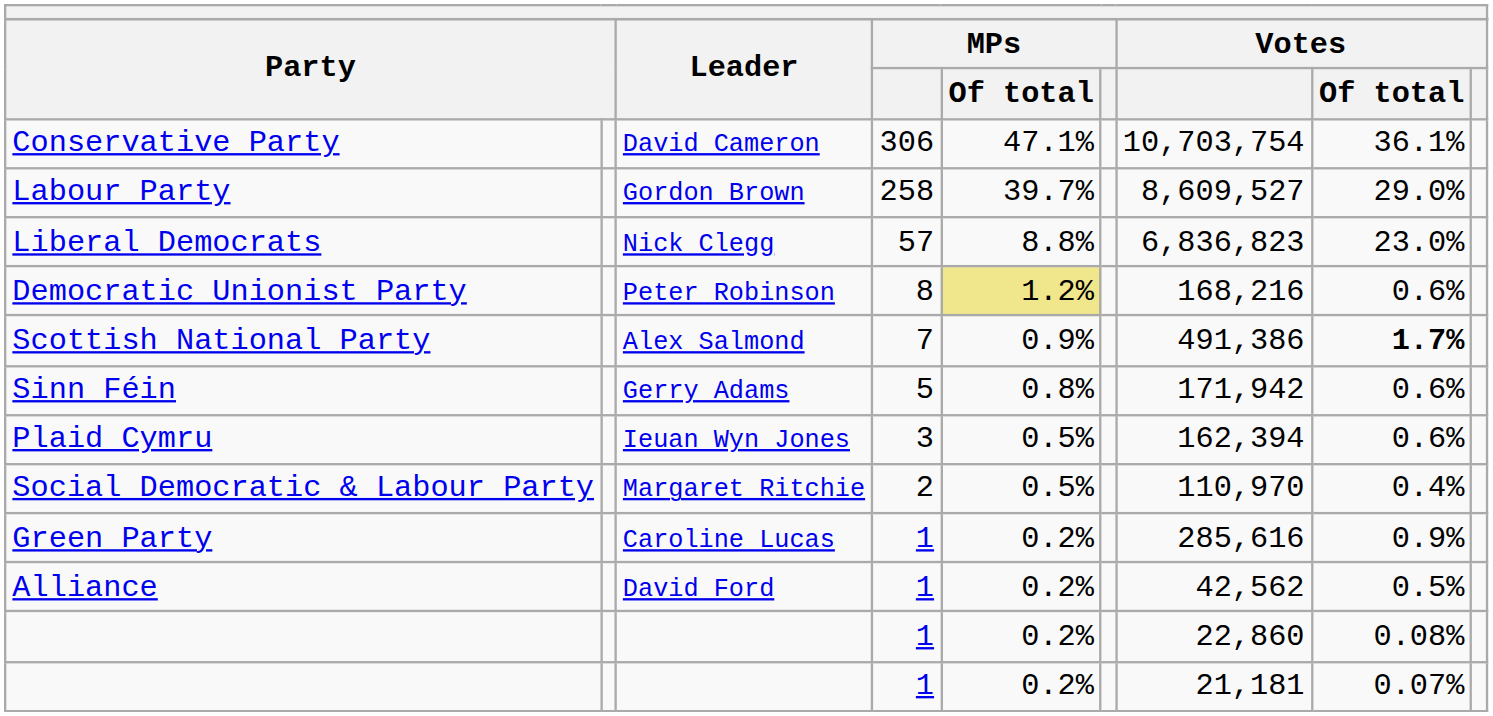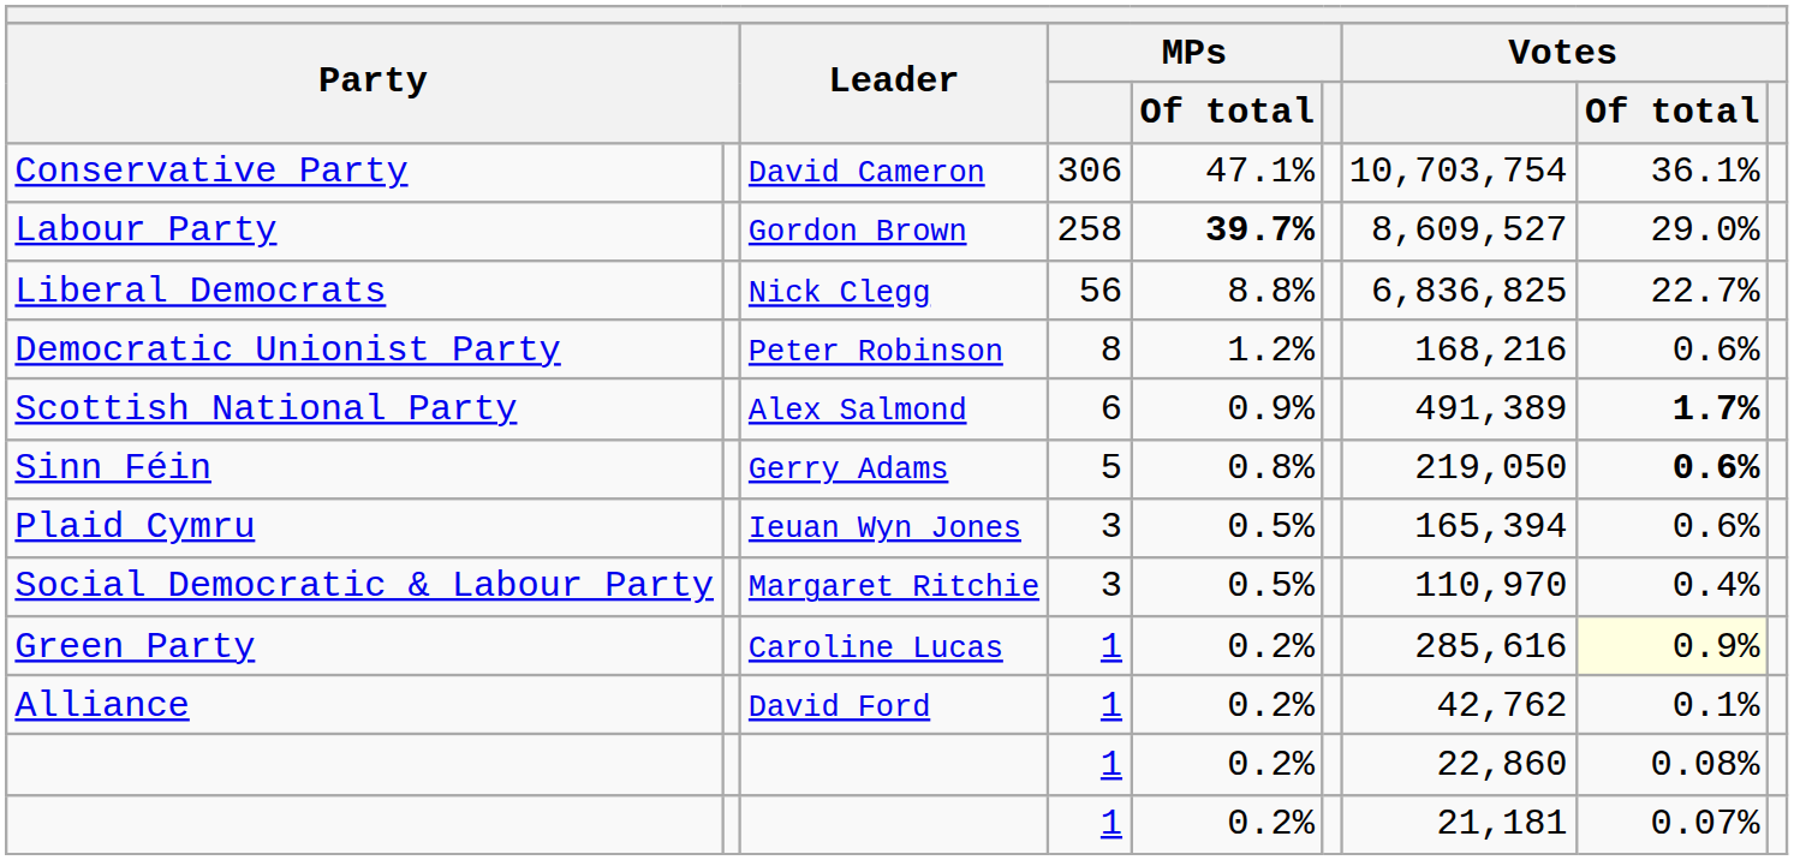Labour Party | MPs / Of total: normal -> bold
Liberal Democrats | column 4: 57 -> 56
Liberal Democrats | column 7: 6,836,823 -> 6,836,825
Liberal Democrats | Votes / Of total: 23.0% -> 22.7%
Democratic Unionist Party | MPs / Of total: khaki background -> no background
Scottish National Party | column 4: 7 -> 6
Scottish National Party | column 7: 491,386 -> 491,389
Sinn Féin | column 7: 171,942 -> 219,050
Sinn Féin | Votes / Of total: normal -> bold
Plaid Cymru | column 7: 162,394 -> 165,394
Social Democratic & Labour Party | column 4: 2 -> 3
Green Party | Votes / Of total: no background -> lightyellow background
Alliance | column 7: 42,562 -> 42,762
Alliance | Votes / Of total: 0.5% -> 0.1%
